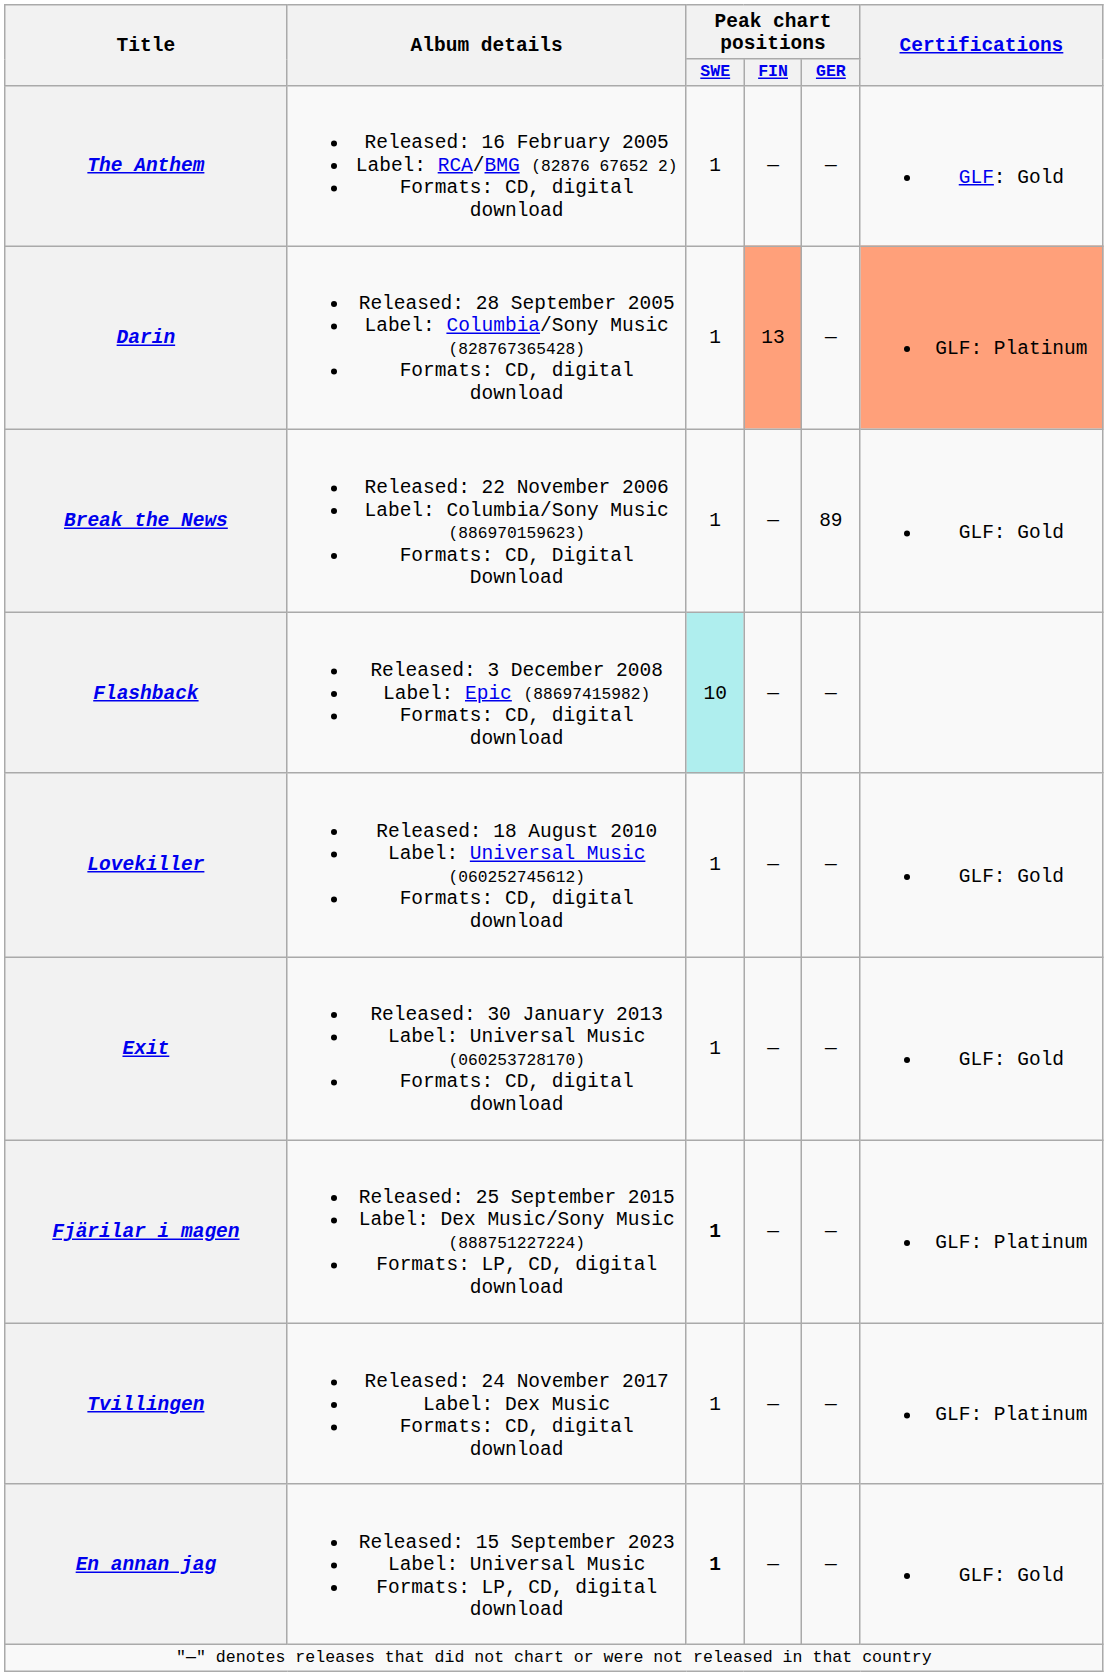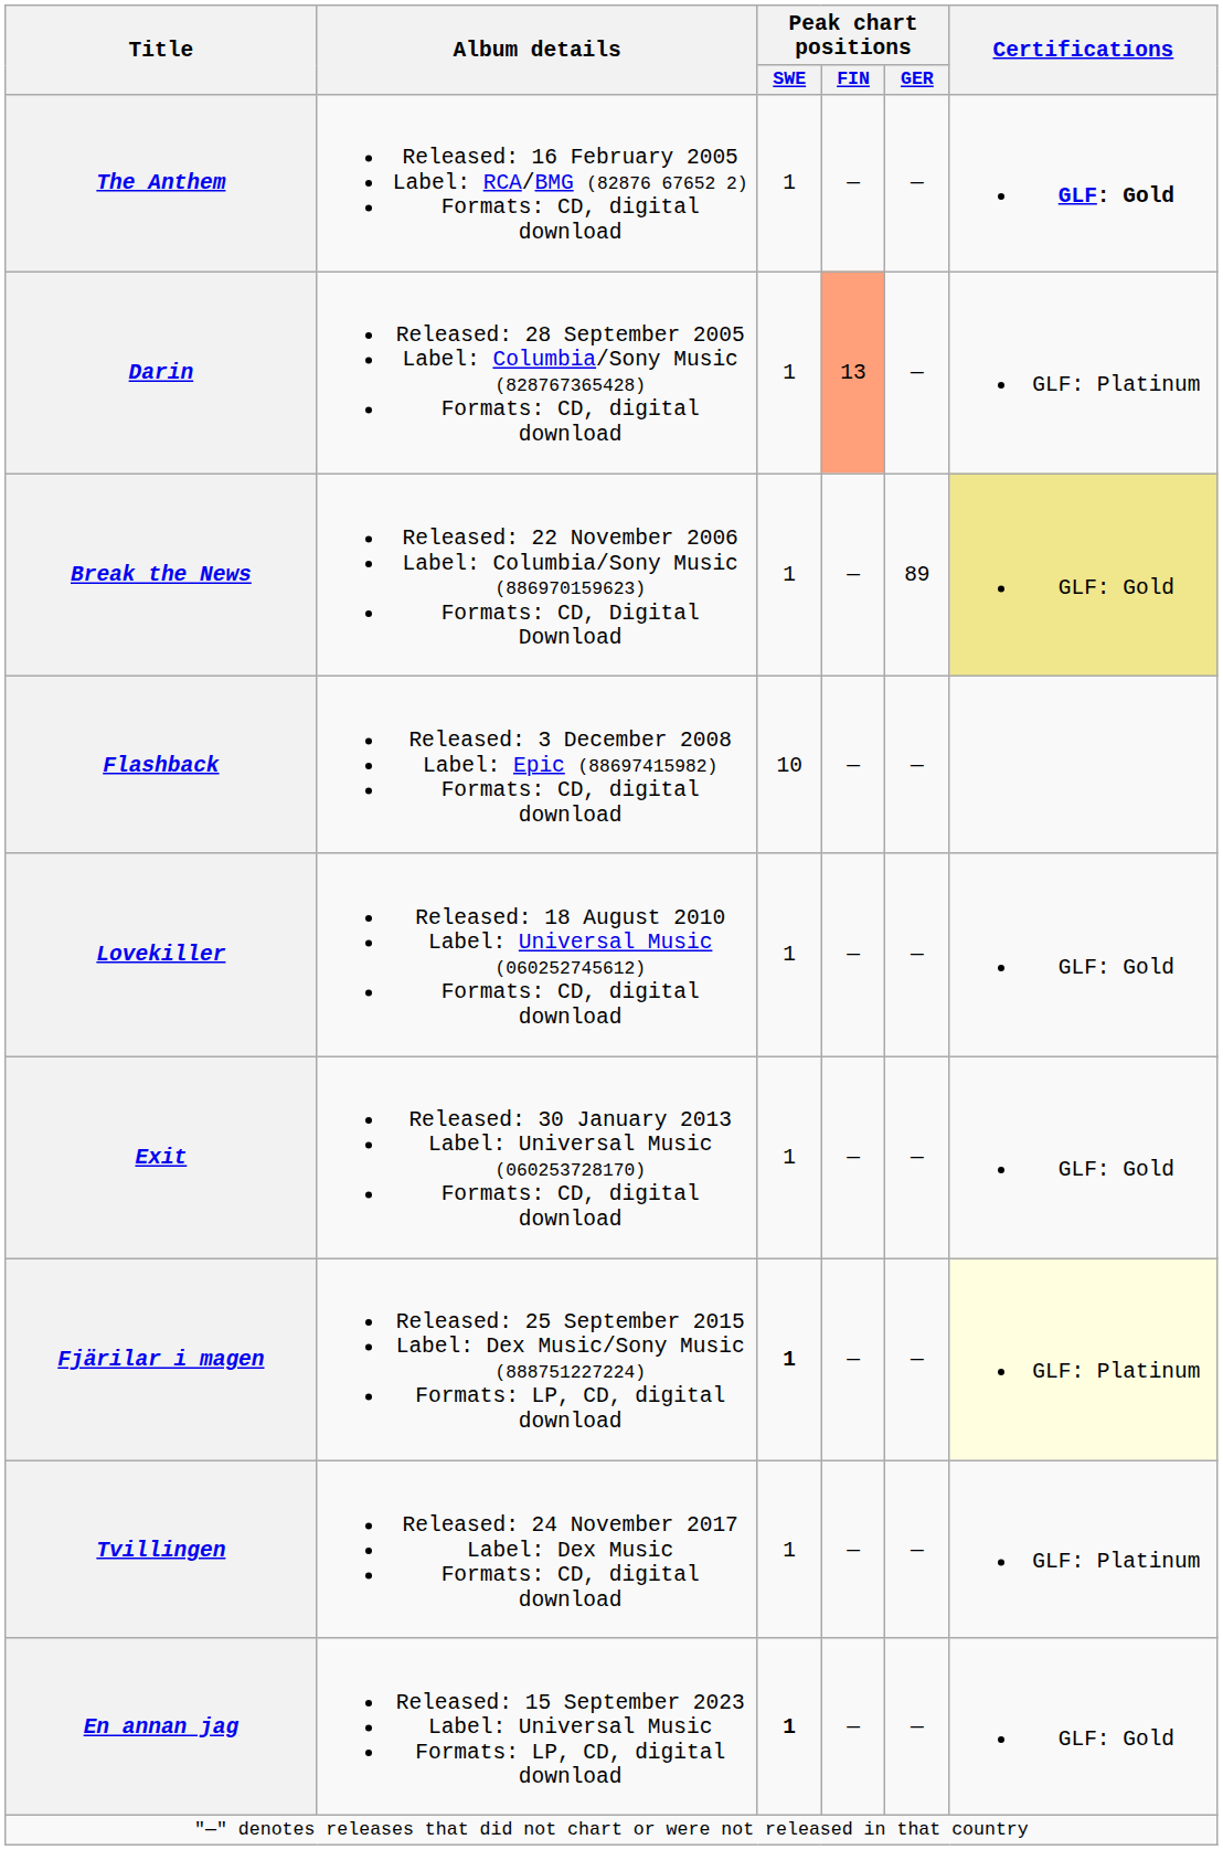The Anthem | Certifications: normal -> bold
Darin | Certifications: lightsalmon background -> no background
Break the News | Certifications: no background -> khaki background
Flashback | Peak chart positions / SWE: paleturquoise background -> no background
Fjärilar i magen | Certifications: no background -> lightyellow background
